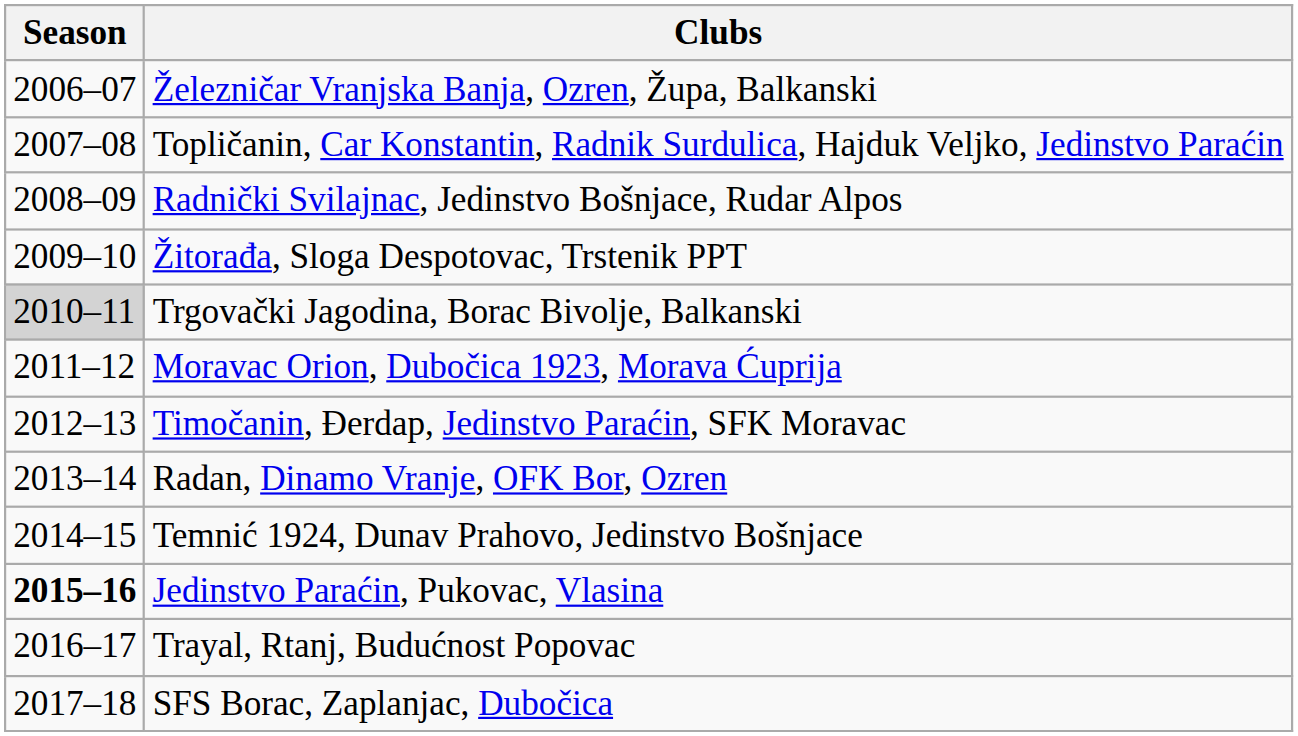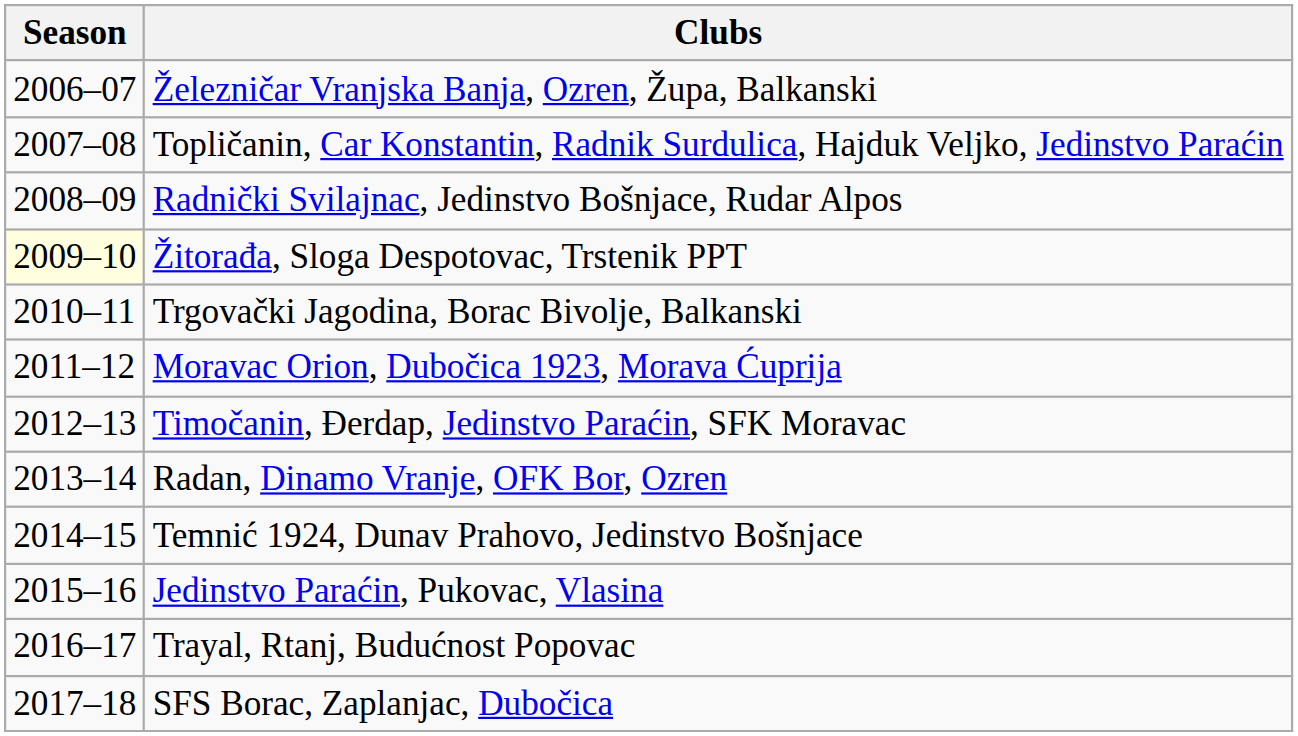Žitorađa, Sloga Despotovac, Trstenik PPT | Season: no background -> lightyellow background
Trgovački Jagodina, Borac Bivolje, Balkanski | Season: lightgrey background -> no background
Jedinstvo Paraćin, Pukovac, Vlasina | Season: bold -> normal
